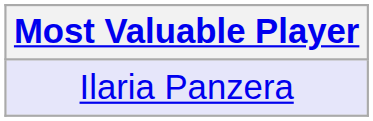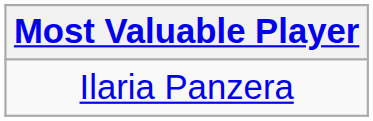row 2 | column 1: lavender background -> no background
